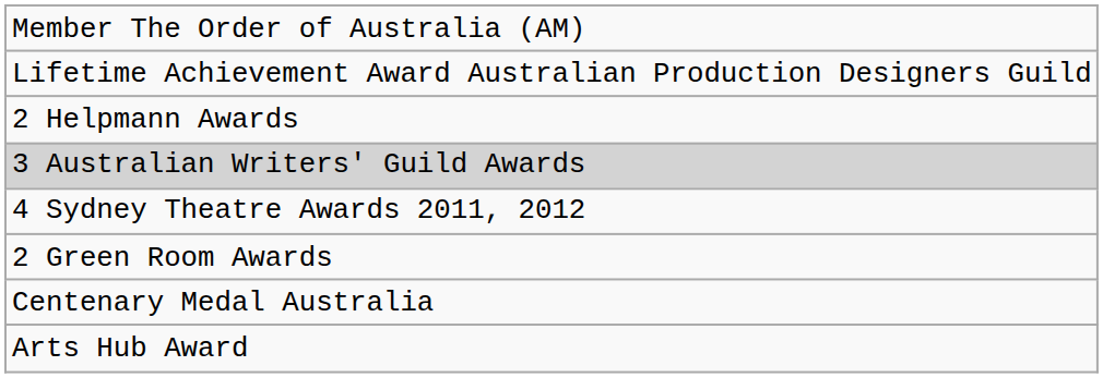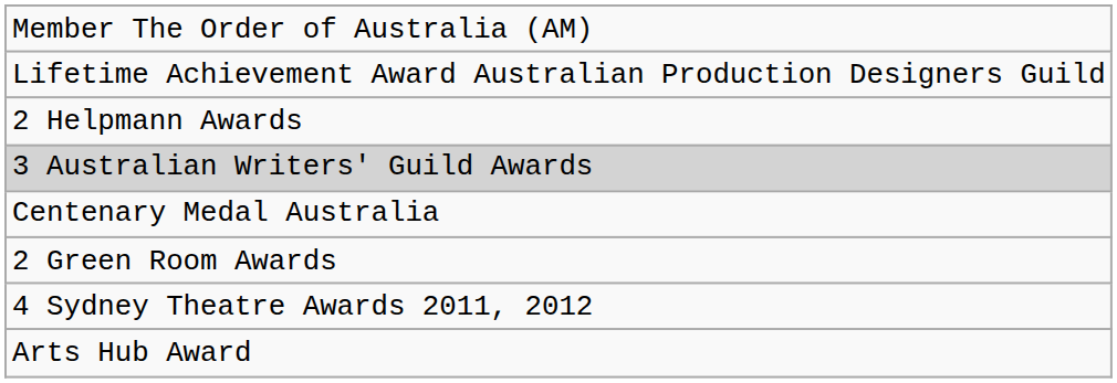row 5 | column 1: 4 Sydney Theatre Awards 2011, 2012 -> Centenary Medal Australia
row 7 | column 1: Centenary Medal Australia -> 4 Sydney Theatre Awards 2011, 2012
